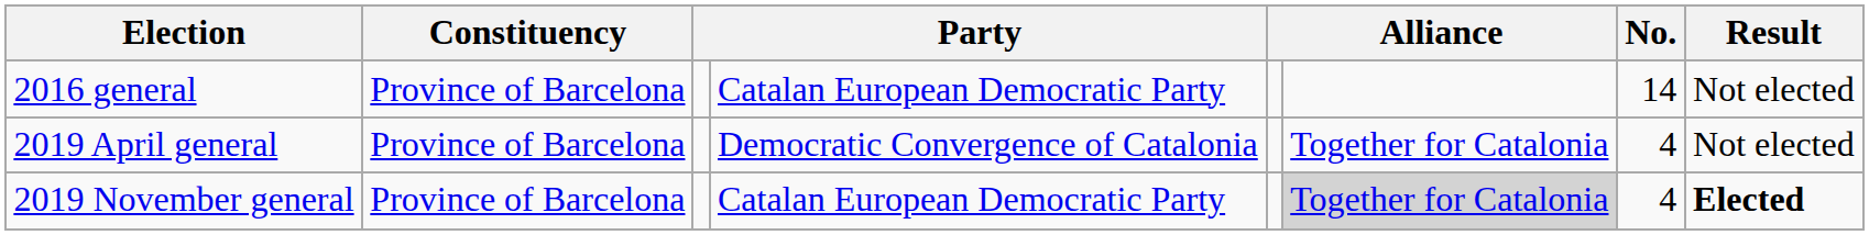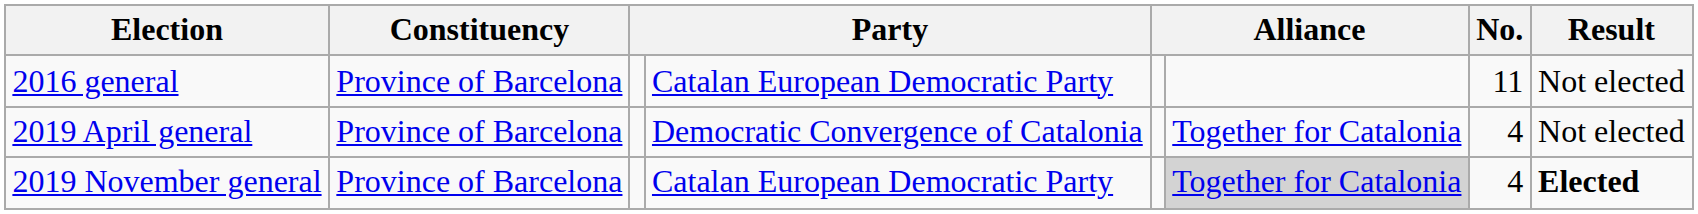2016 general | No.: 14 -> 11
